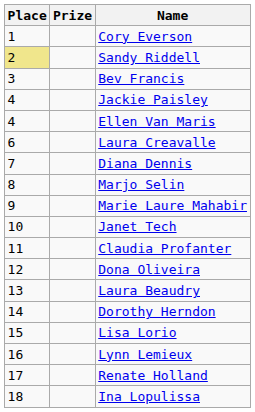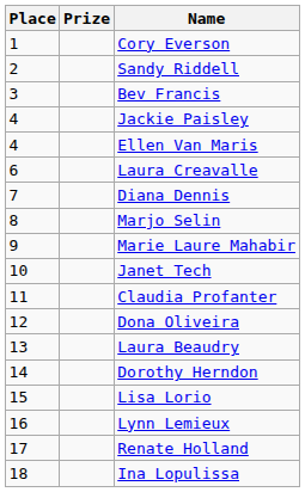Sandy Riddell | Place: khaki background -> no background
